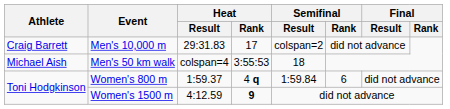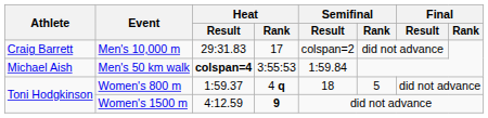Men's 50 km walk | Heat / Result: normal -> bold
Men's 50 km walk | Semifinal / Result: 18 -> 1:59.84
Women's 800 m | Semifinal / Result: 1:59.84 -> 18
Women's 800 m | Semifinal / Rank: 6 -> 5
